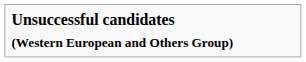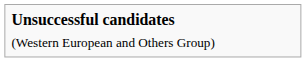row 2 | column 1: bold -> normal
